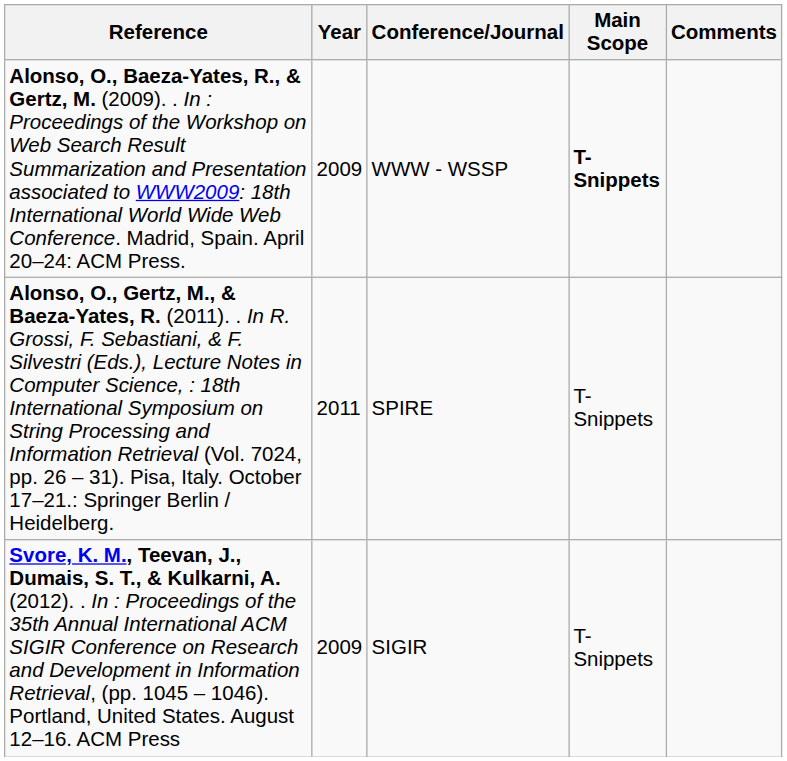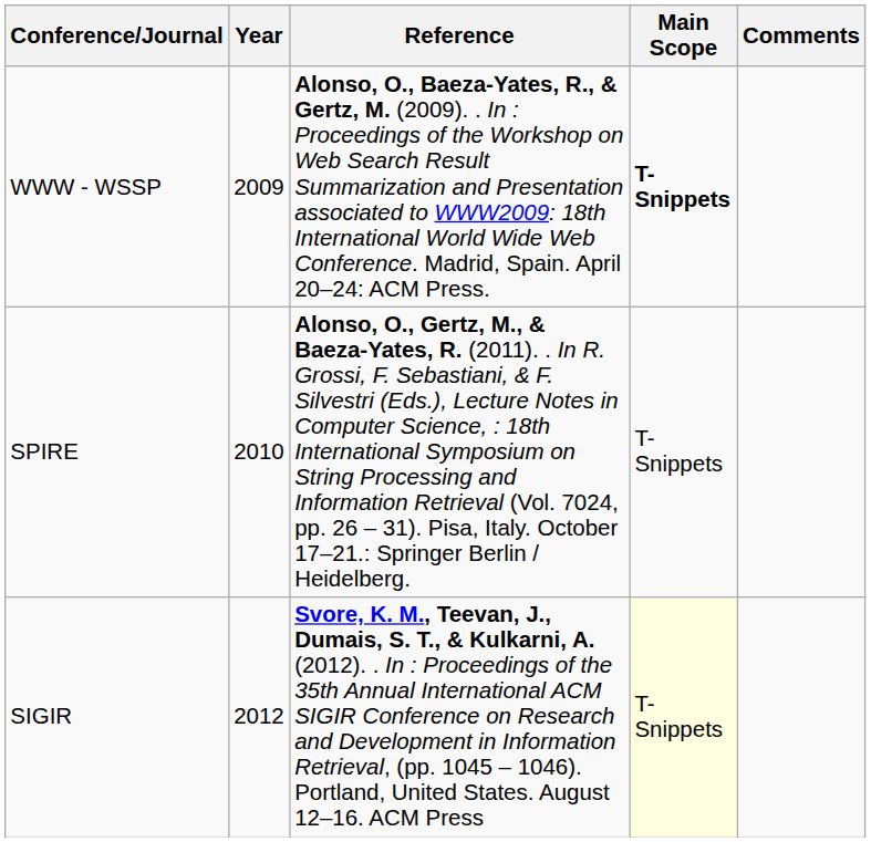columns swapped: Reference <-> Conference/Journal
row 3 | Year: 2011 -> 2010
row 4 | Year: 2009 -> 2012
row 4 | Main Scope: no background -> lightyellow background
